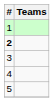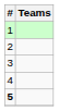2 | #: bold -> normal
5 | #: normal -> bold
